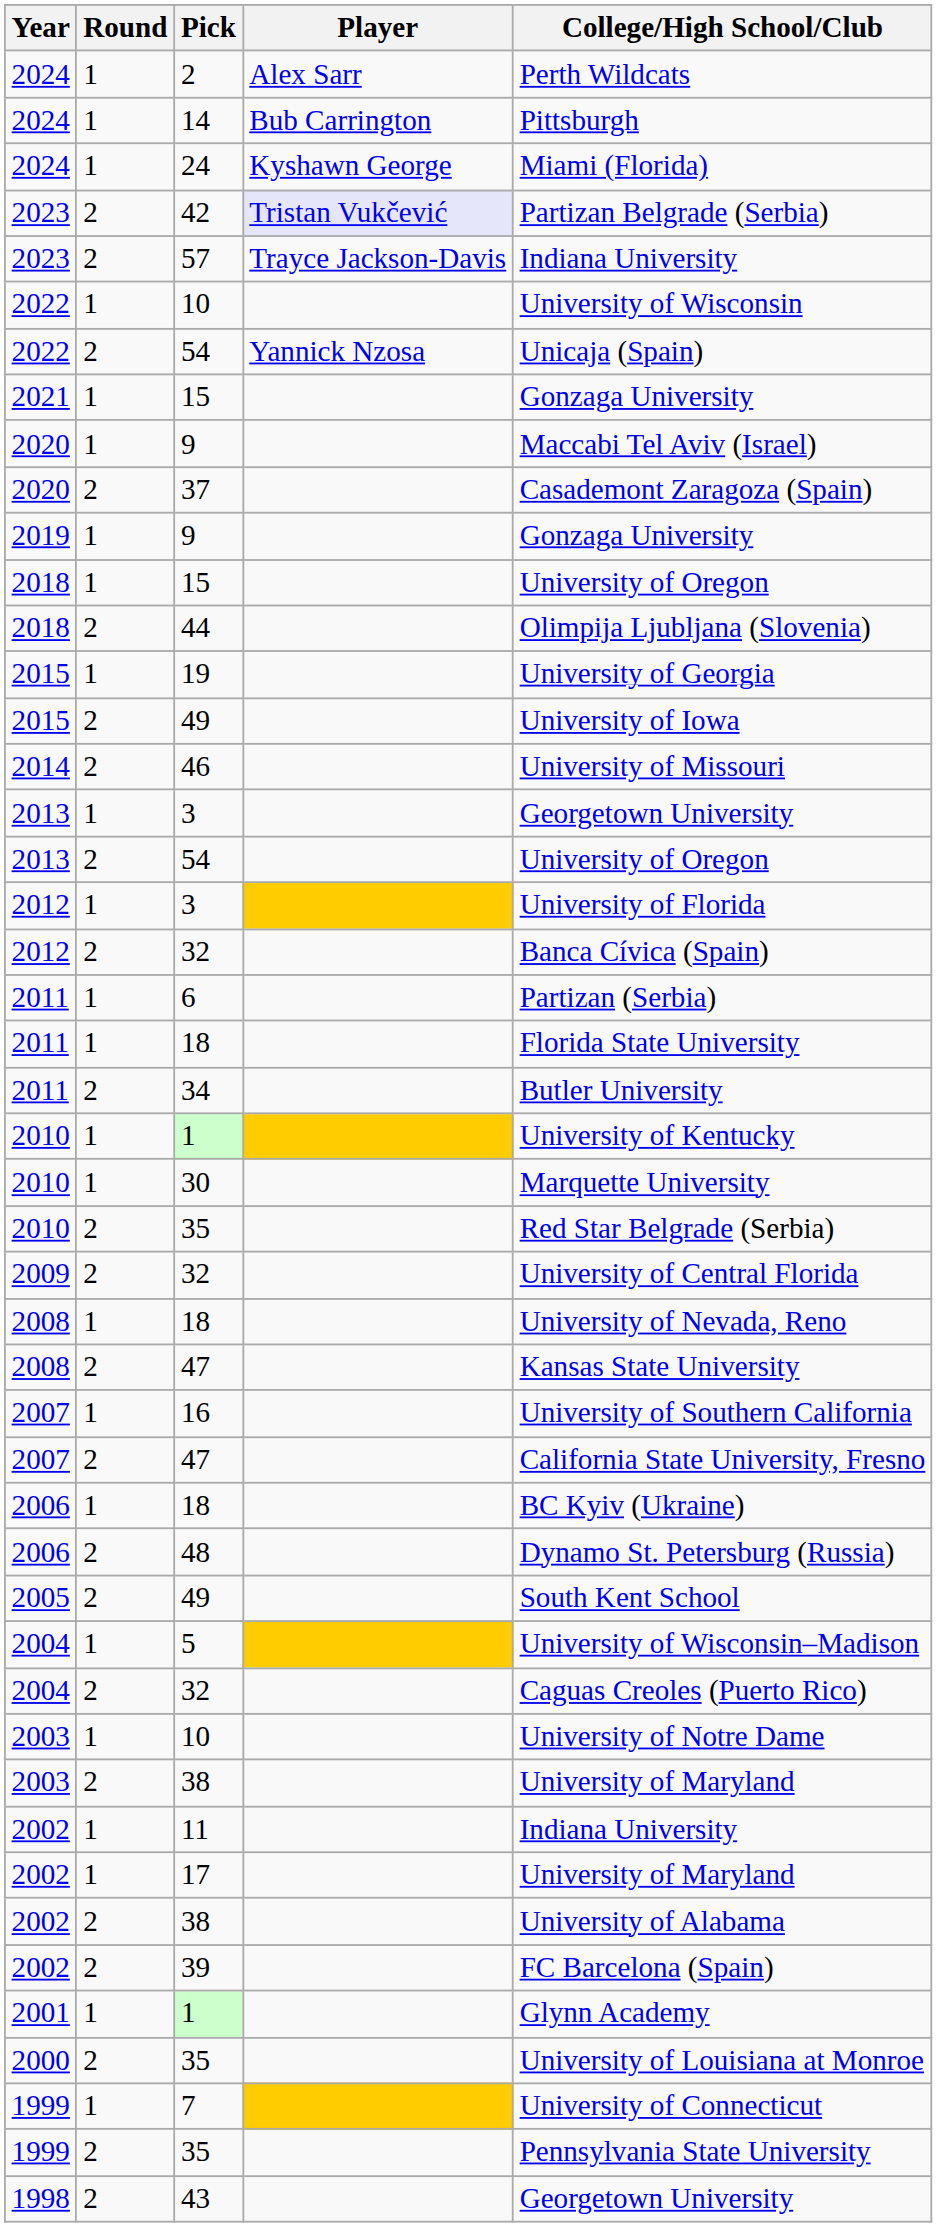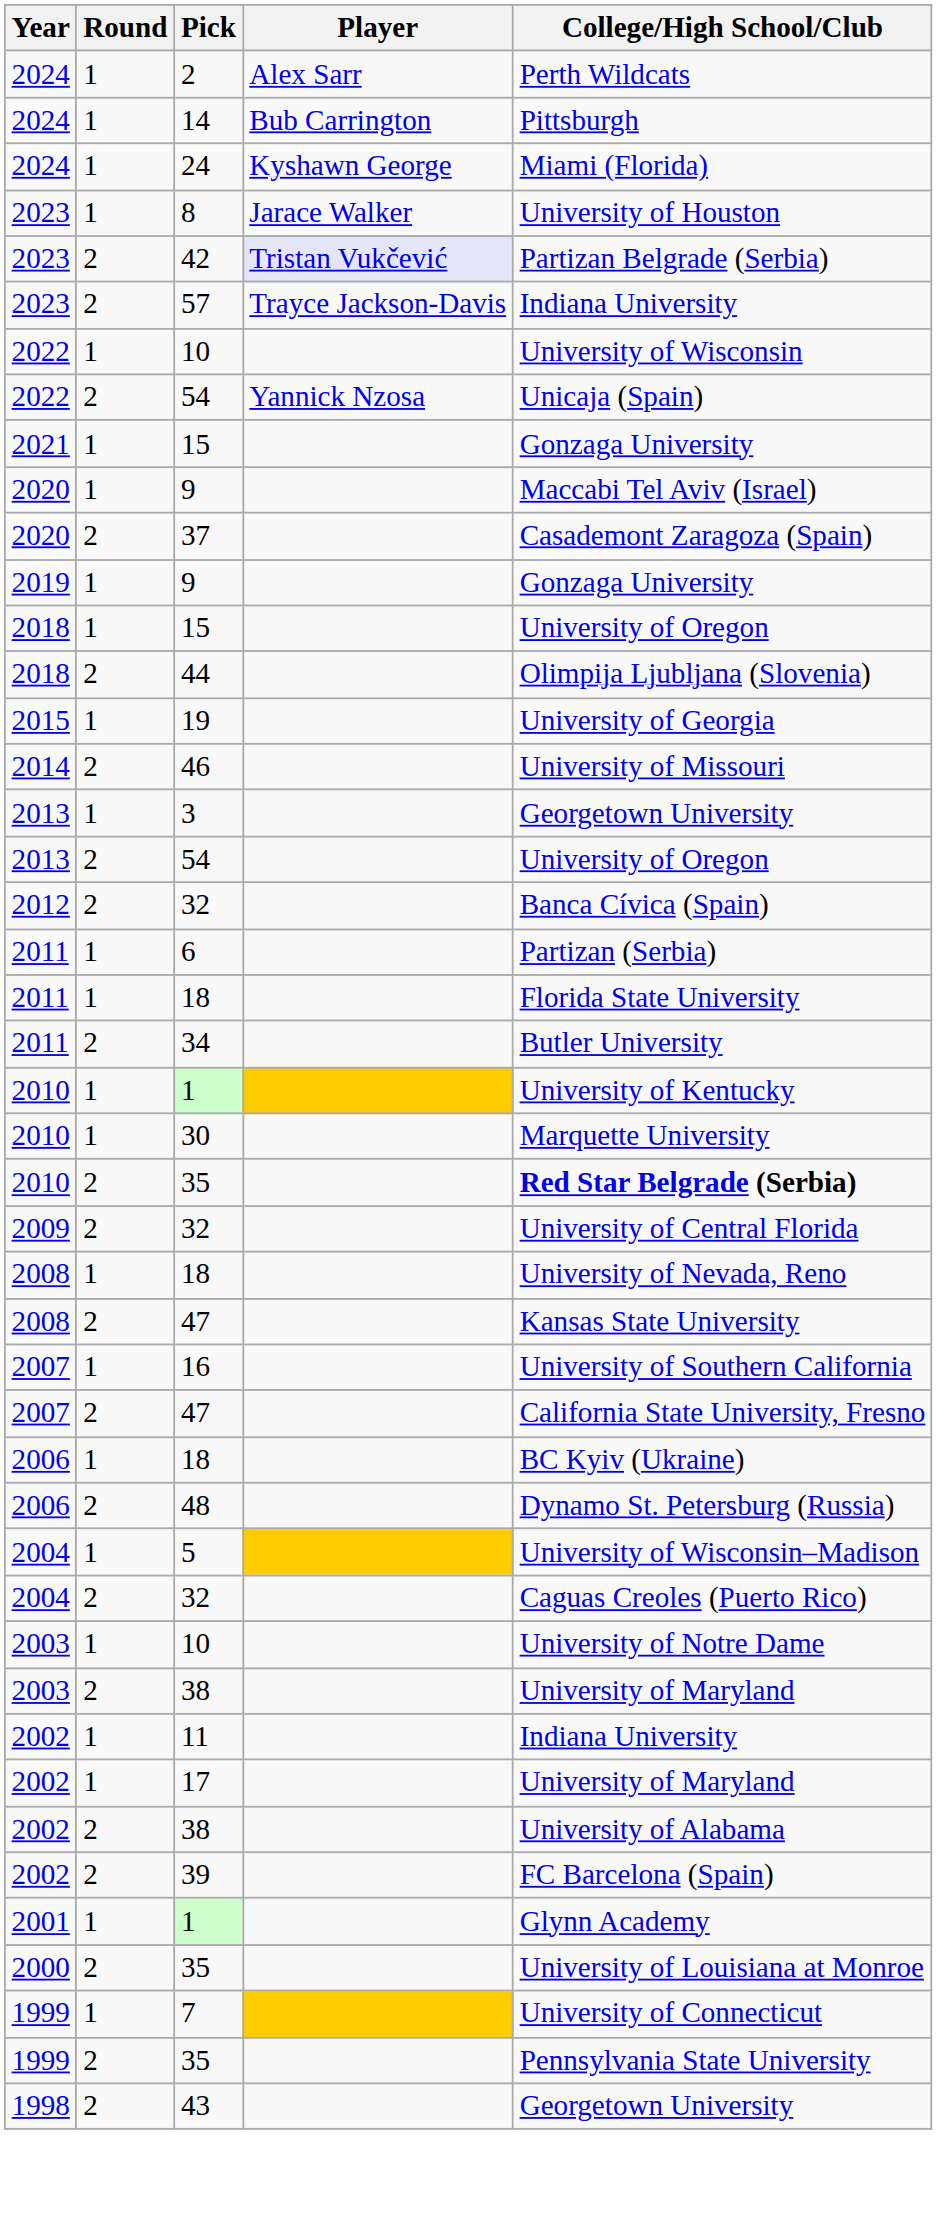+ row: 2023 | 1 | 8 | Jarace Walker | University of Houston
- row: 2015 | 2 | 49 | University of Iowa
- row: 2012 | 1 | 3 | University of Florida
2010 / 35 | College/High School/Club: normal -> bold
- row: 2005 | 2 | 49 | South Kent School
